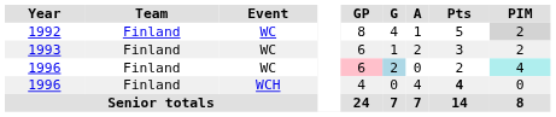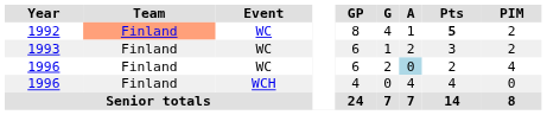1992 | Team: no background -> lightsalmon background
1992 | Pts: normal -> bold
1992 | PIM: lightgrey background -> no background
1996 / WC | GP: pink background -> no background
1996 / WC | G: lightblue background -> no background
1996 / WC | A: no background -> lightblue background
1996 / WC | PIM: paleturquoise background -> no background
1996 / WCH | Pts: bold -> normal
